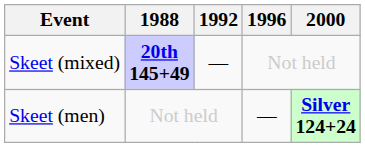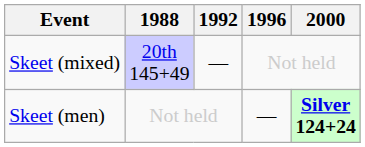Skeet (mixed) | 1988: bold -> normal
